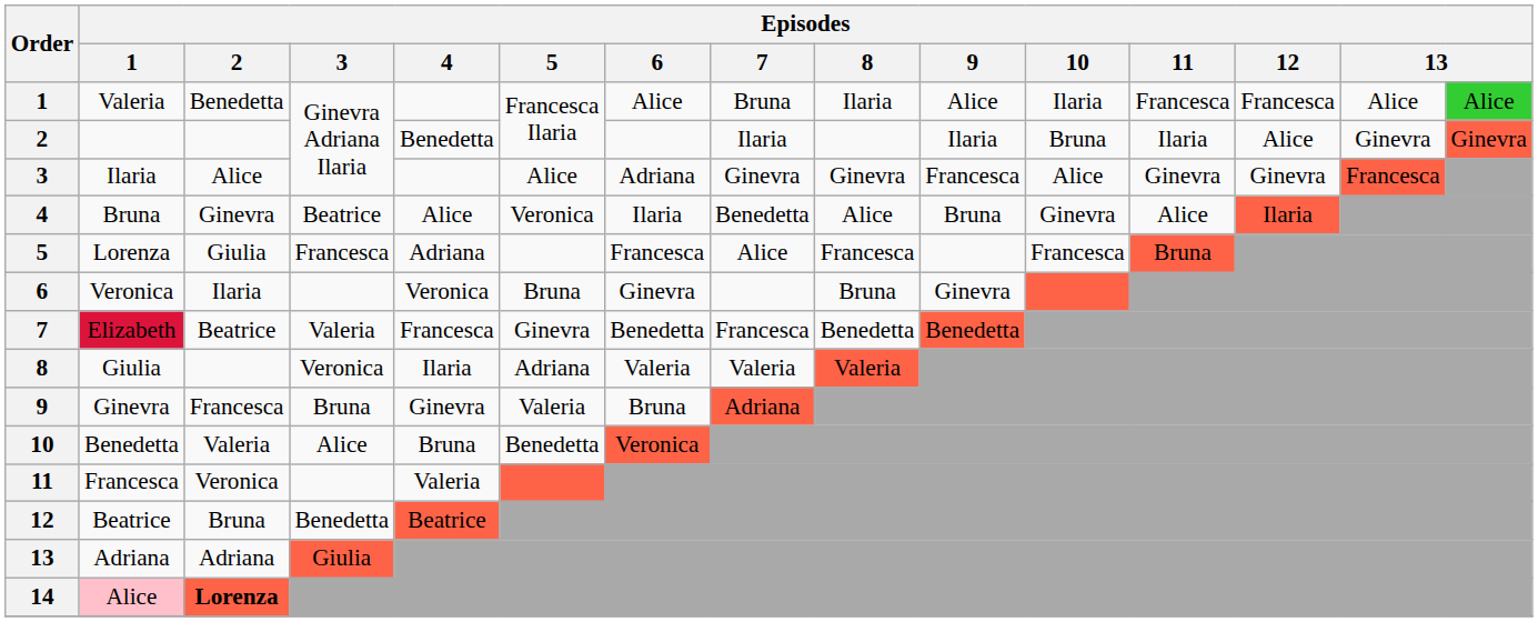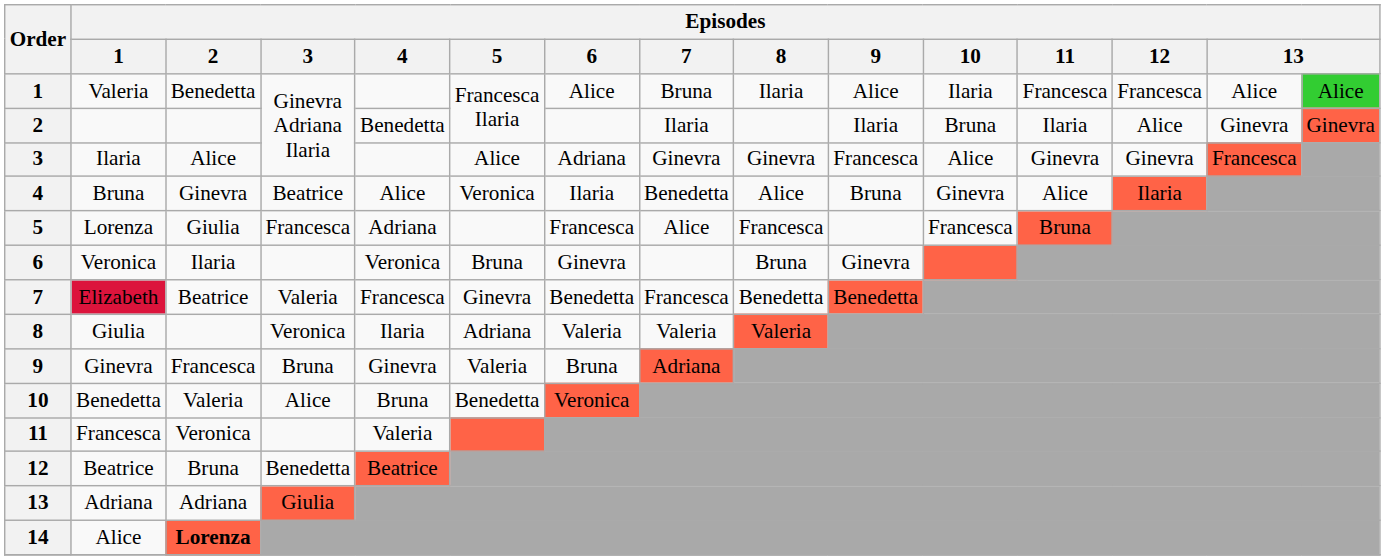14 | Episodes / 1: pink background -> no background
